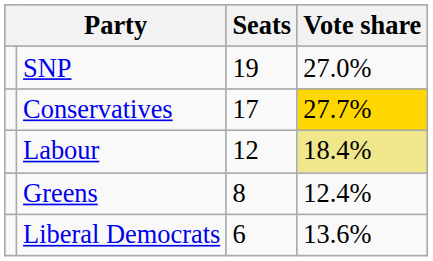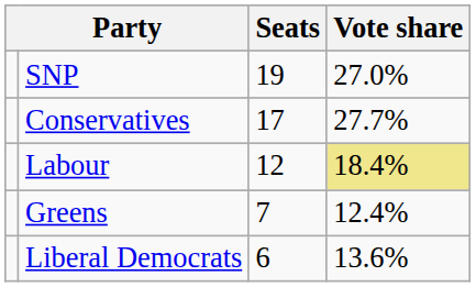Conservatives | Vote share: gold background -> no background
Greens | Seats: 8 -> 7
